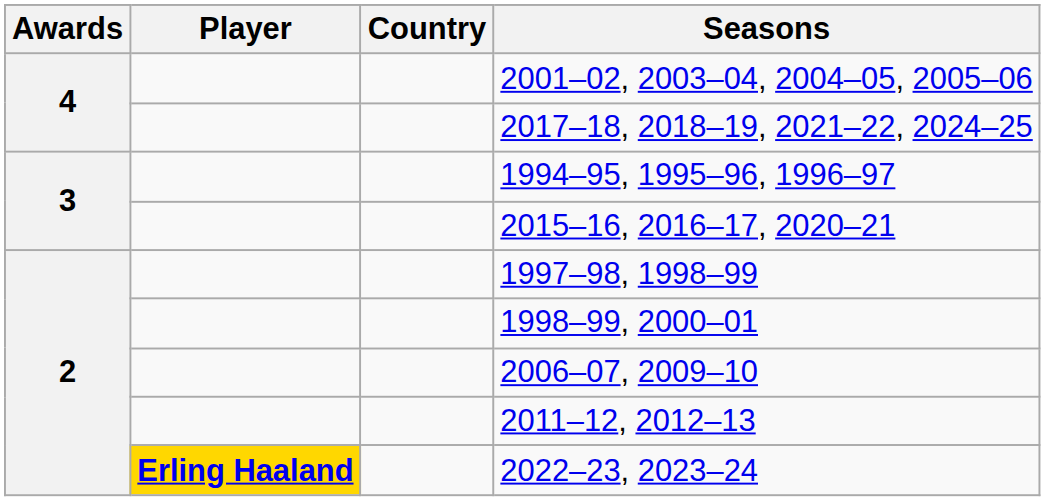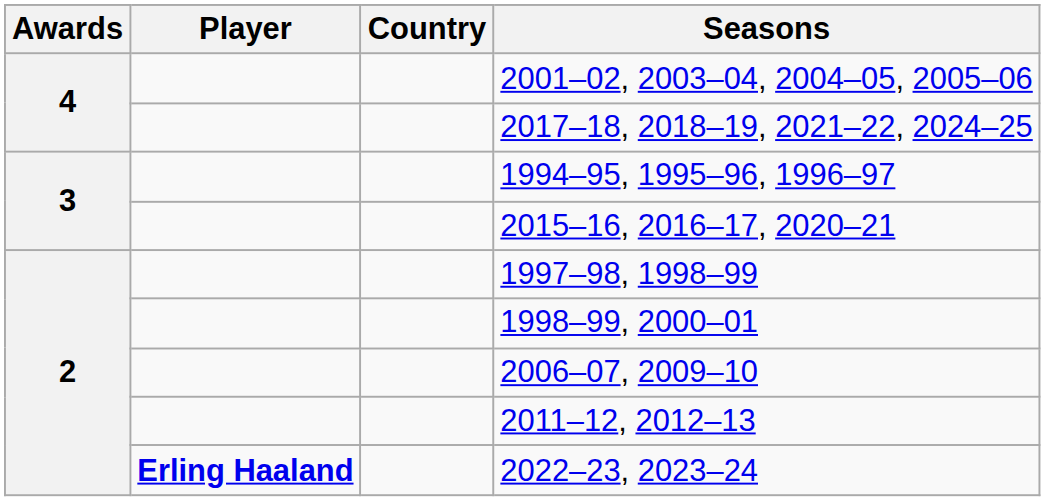2022–23, 2023–24 | Player: gold background -> no background
